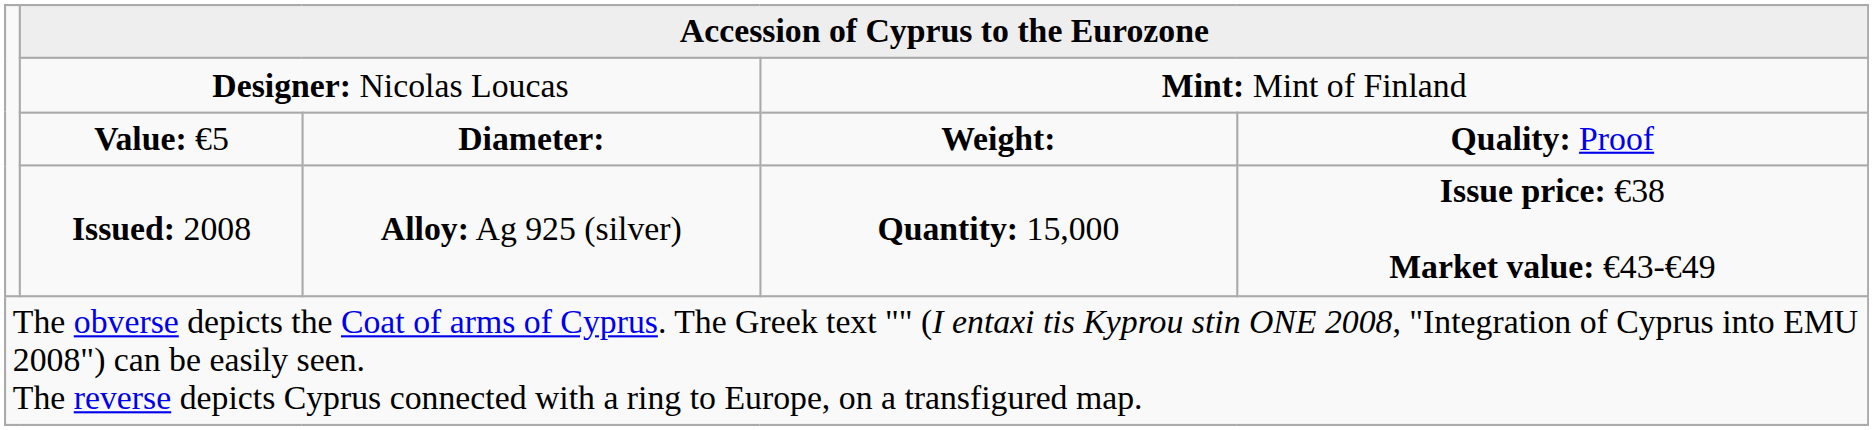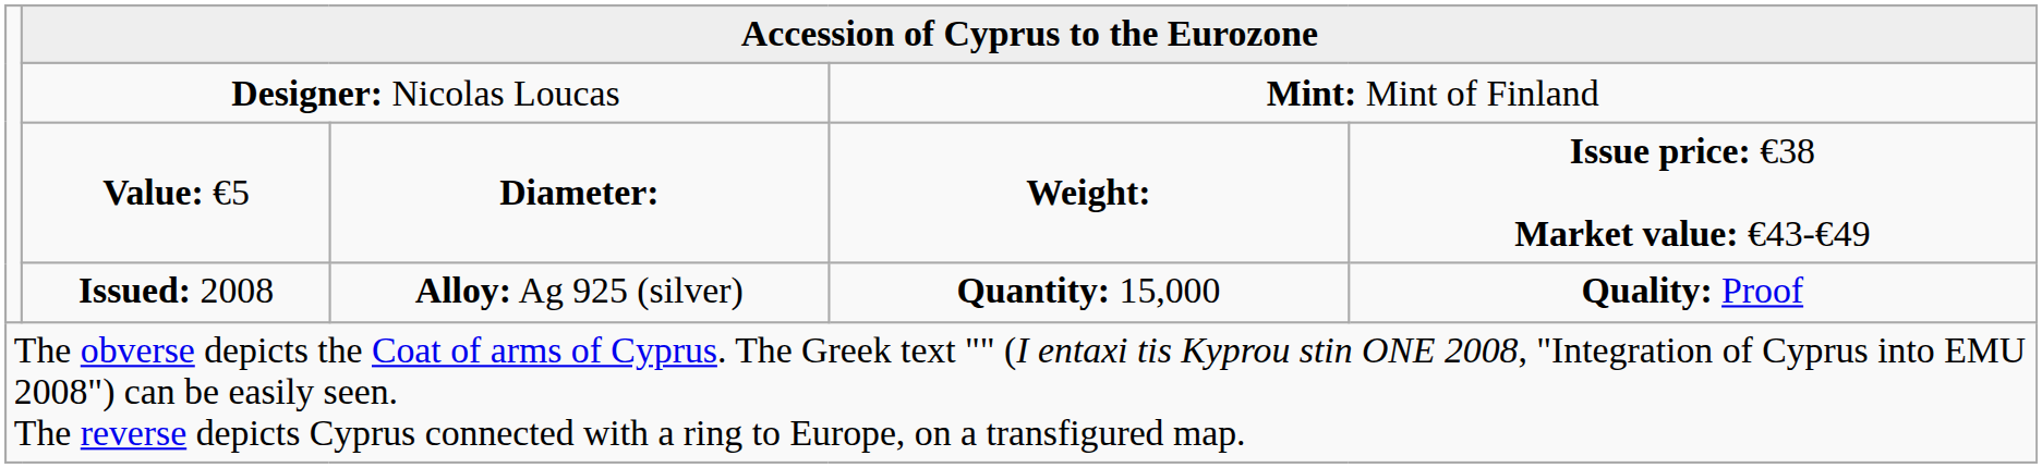Value: €5 | column 5: Quality: Proof -> Issue price: €38 Market value: €43-€49
Issued: 2008 | column 5: Issue price: €38 Market value: €43-€49 -> Quality: Proof
